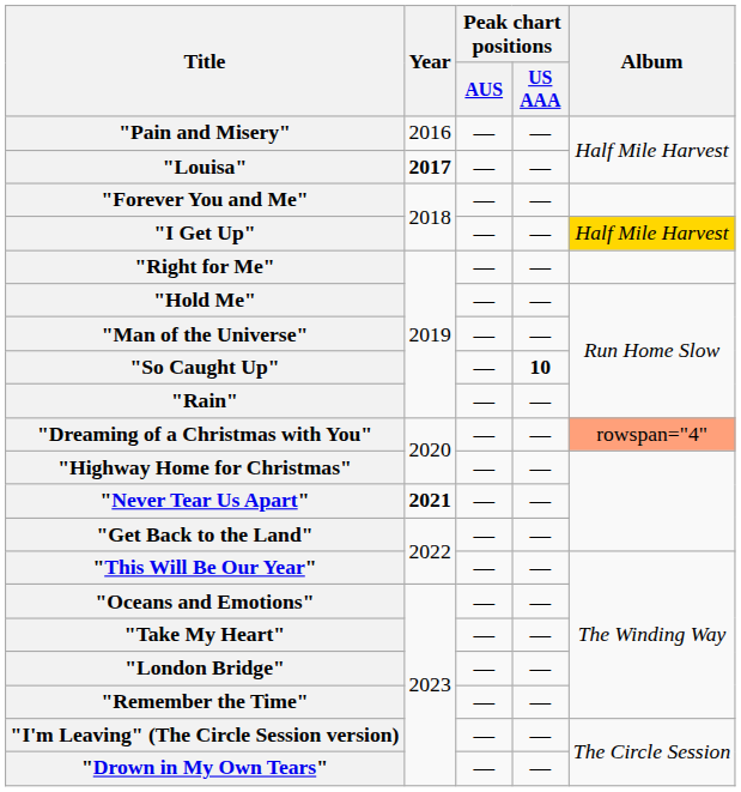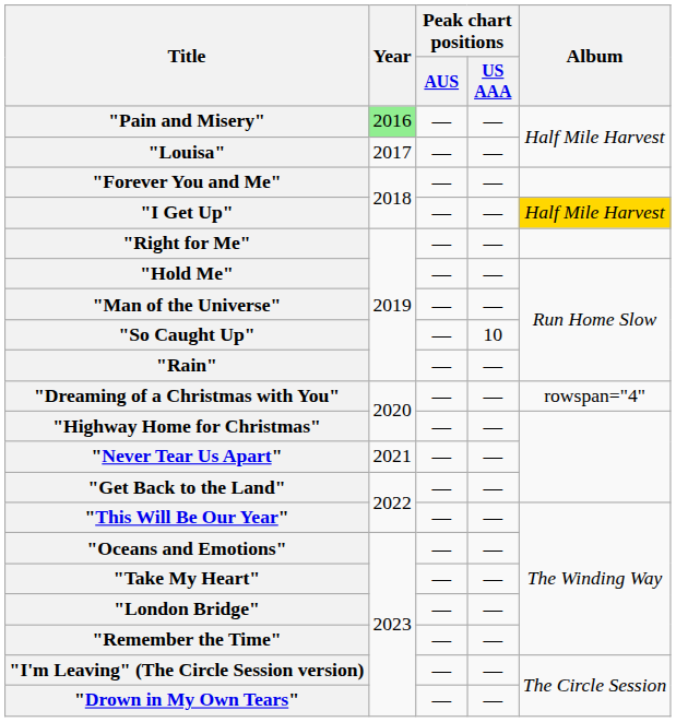"Pain and Misery" | Year: no background -> lightgreen background
"Louisa" | Year: bold -> normal
"So Caught Up" | Peak chart positions / US AAA: bold -> normal
"Dreaming of a Christmas with You" | Album: lightsalmon background -> no background
"Never Tear Us Apart" | Year: bold -> normal
